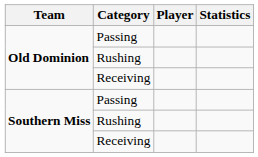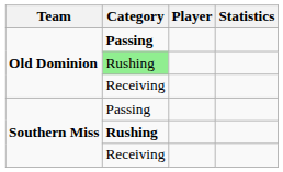Old Dominion / Passing | Category: normal -> bold
Old Dominion / Rushing | Category: no background -> lightgreen background
Southern Miss / Rushing | Category: normal -> bold
